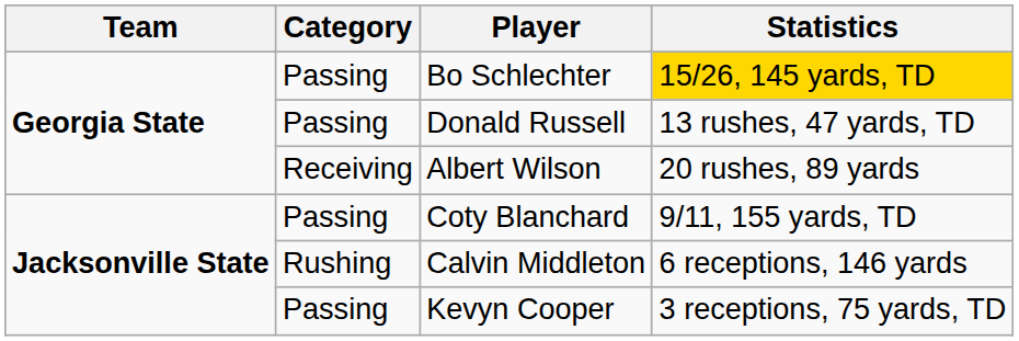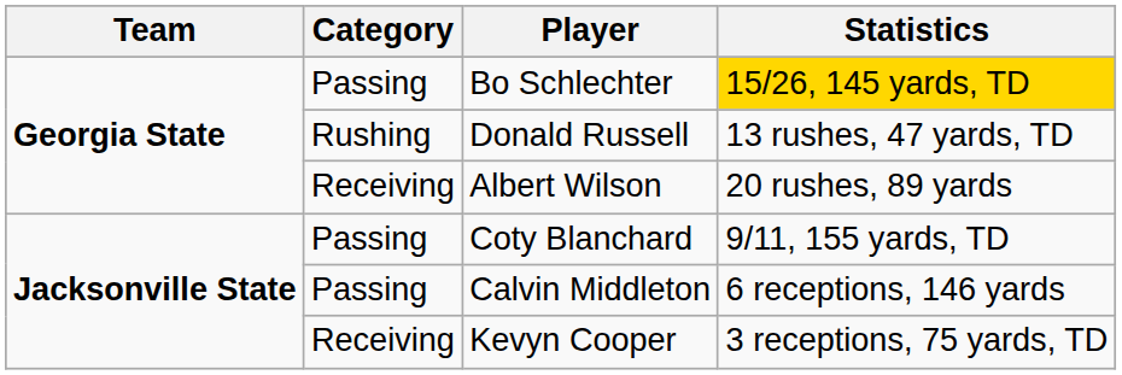Donald Russell | Category: Passing -> Rushing
Calvin Middleton | Category: Rushing -> Passing
Kevyn Cooper | Category: Passing -> Receiving
